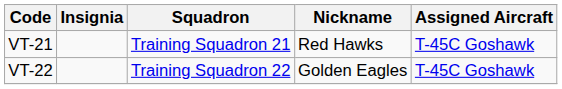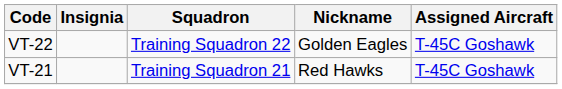rows swapped: VT-21 <-> VT-22
